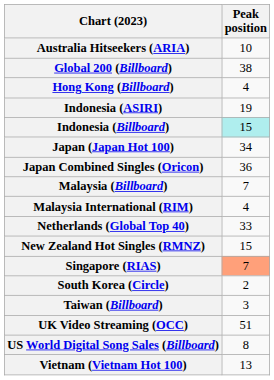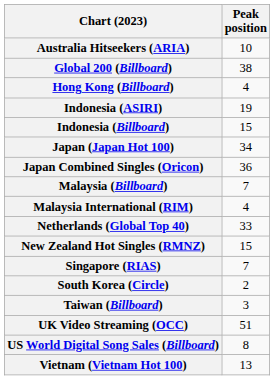Indonesia (Billboard) | Peak position: paleturquoise background -> no background
Singapore (RIAS) | Peak position: lightsalmon background -> no background
